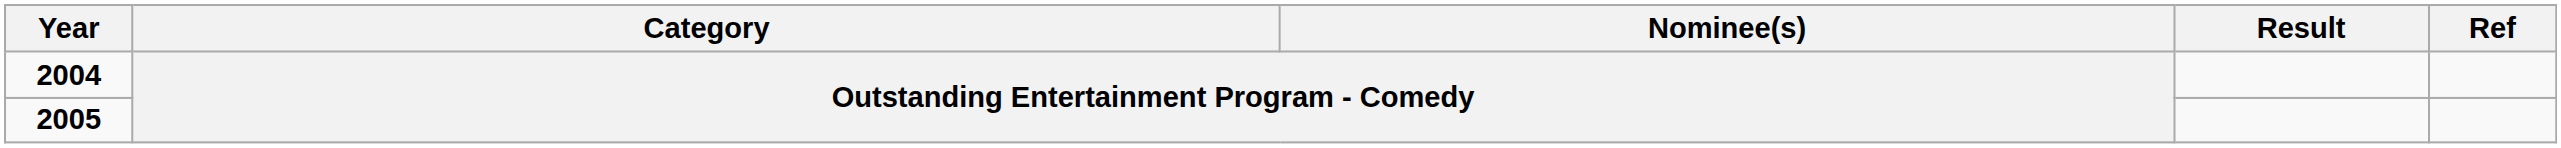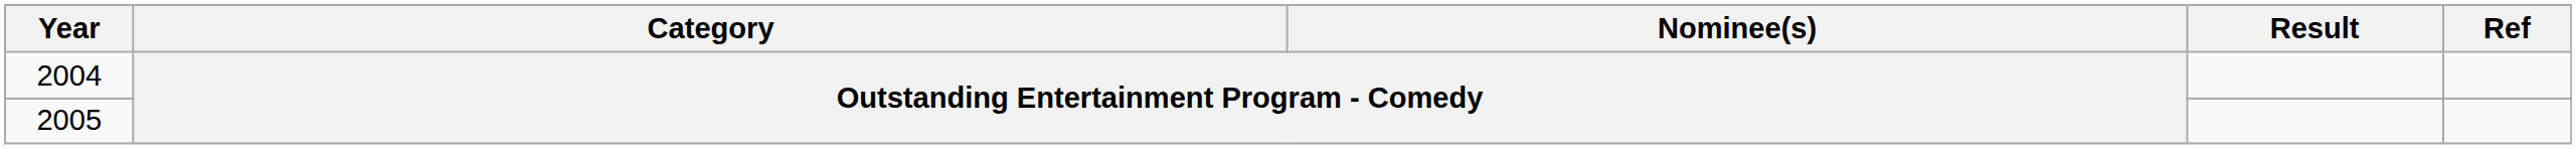2004 | Year: bold -> normal
2005 | Year: bold -> normal
